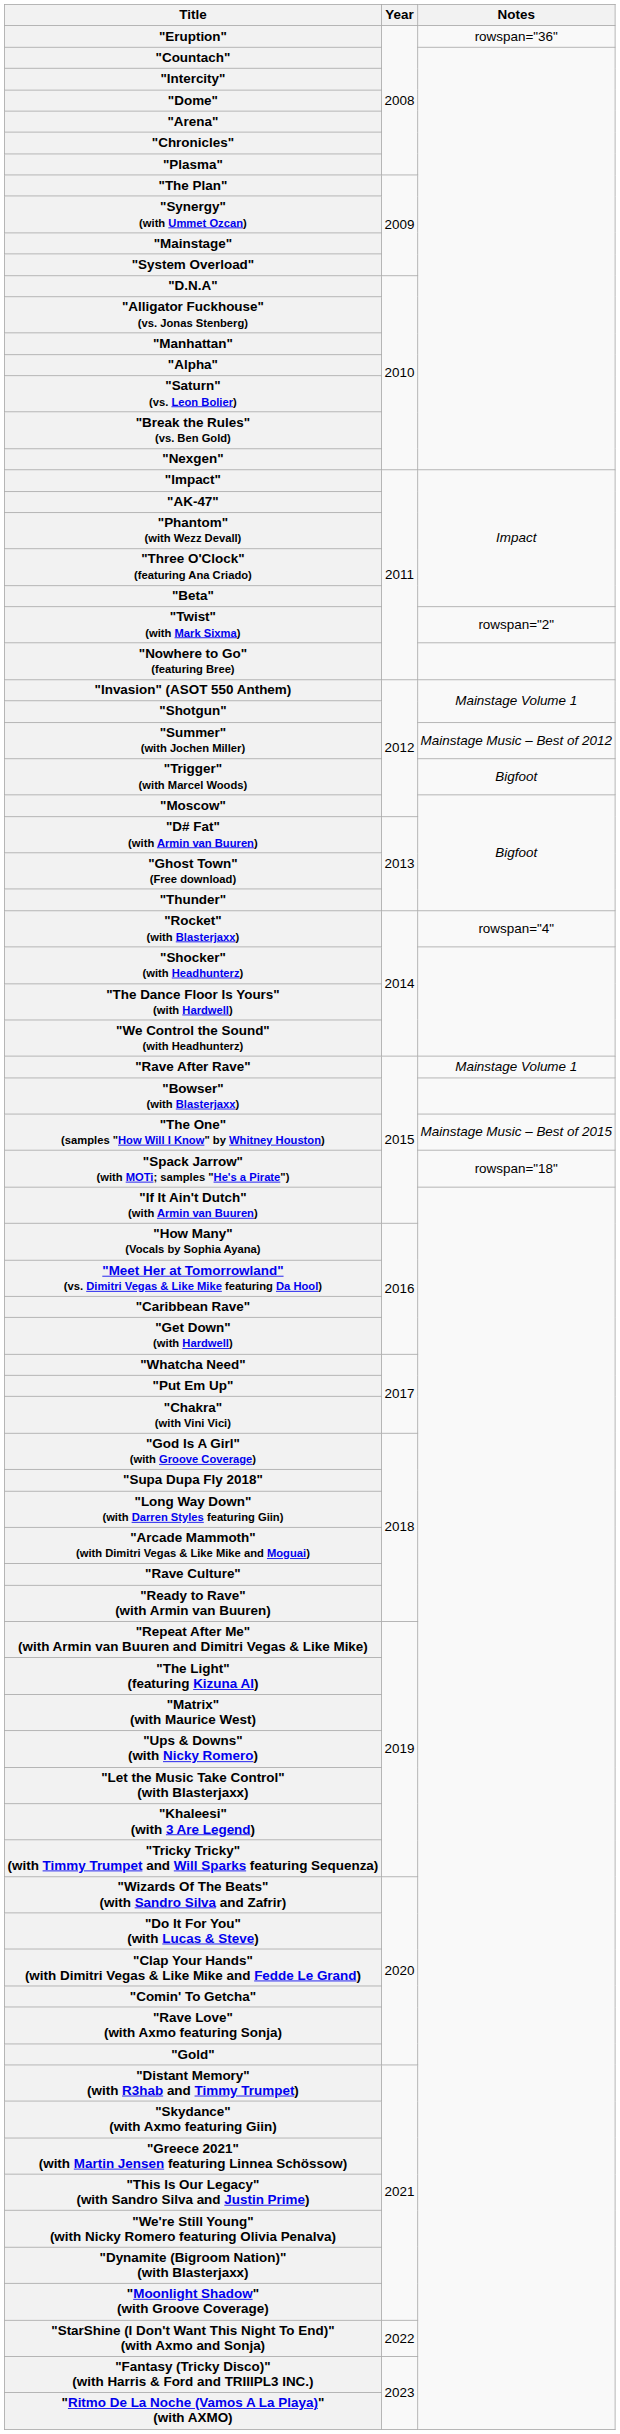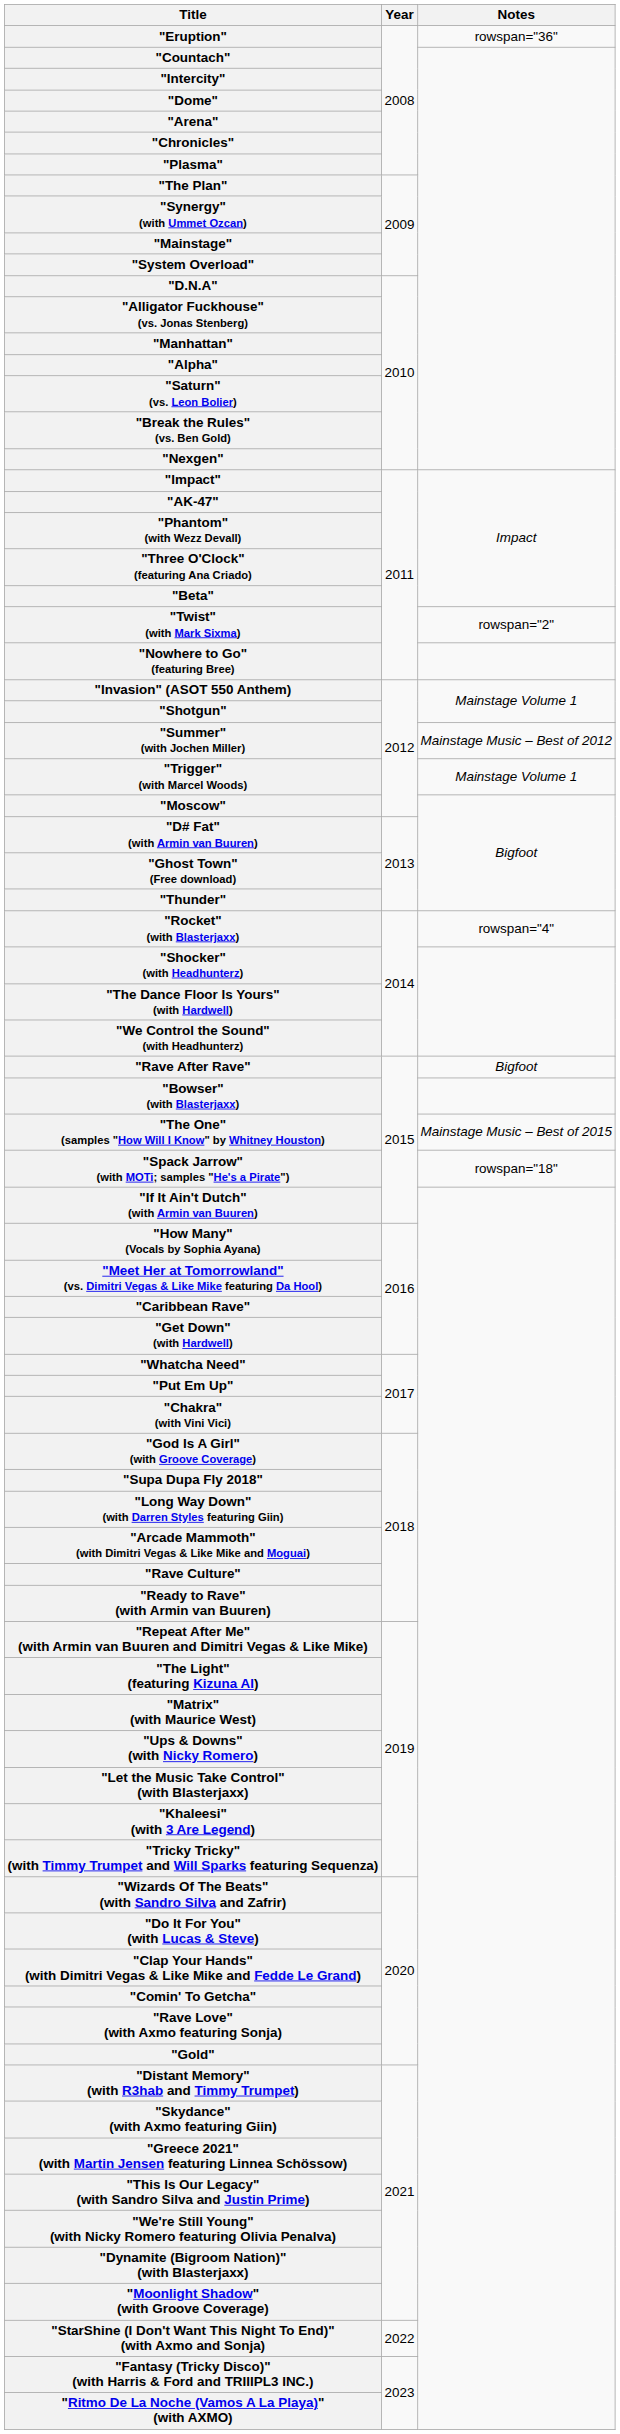"Trigger" (with Marcel Woods) | Notes: Bigfoot -> Mainstage Volume 1
"Rave After Rave" | Notes: Mainstage Volume 1 -> Bigfoot
